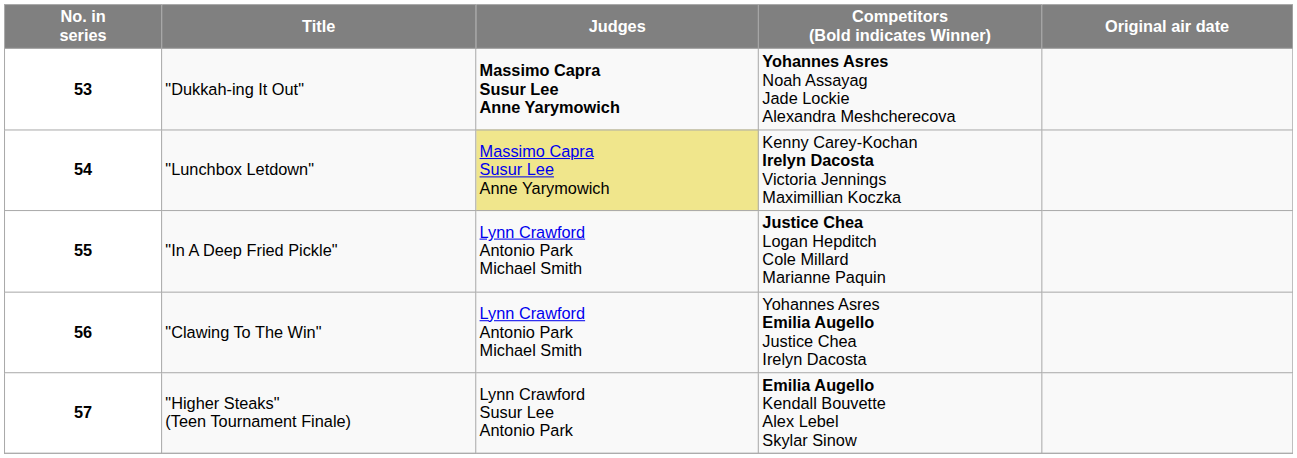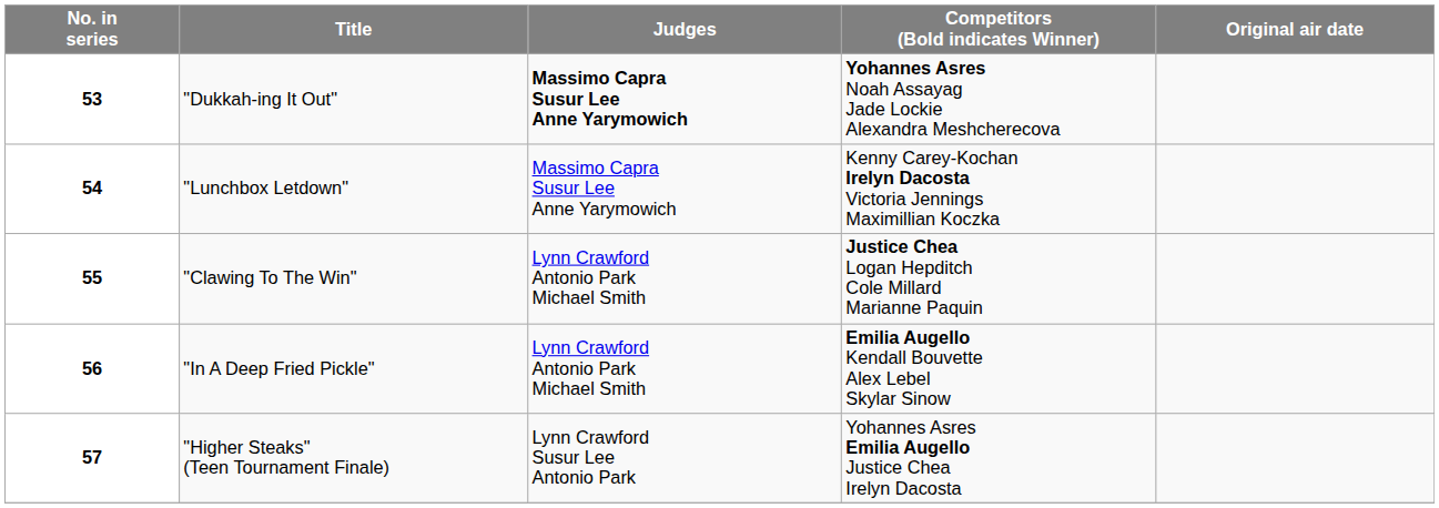54 | Judges: khaki background -> no background
55 | Title: "In A Deep Fried Pickle" -> "Clawing To The Win"
56 | Title: "Clawing To The Win" -> "In A Deep Fried Pickle"
56 | Competitors (Bold indicates Winner): Yohannes Asres Emilia Augello Justice Chea Irelyn Dacosta -> Emilia Augello Kendall Bouvette Alex Lebel Skylar Sinow
57 | Competitors (Bold indicates Winner): Emilia Augello Kendall Bouvette Alex Lebel Skylar Sinow -> Yohannes Asres Emilia Augello Justice Chea Irelyn Dacosta
